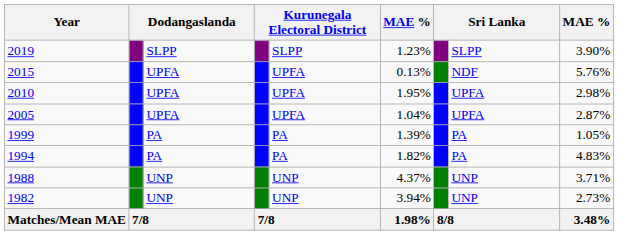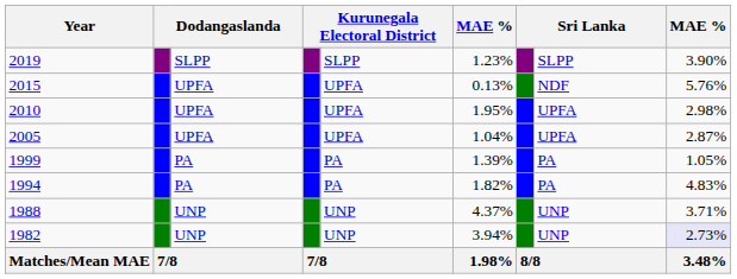1982 | column 9: no background -> lavender background
